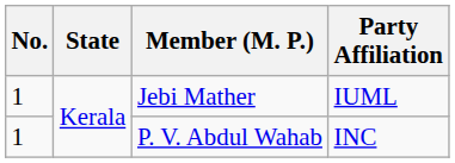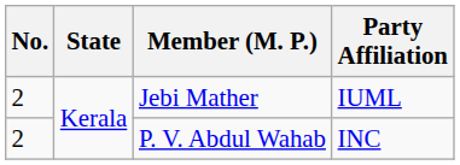Jebi Mather | No.: 1 -> 2
P. V. Abdul Wahab | No.: 1 -> 2
